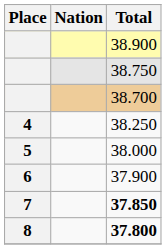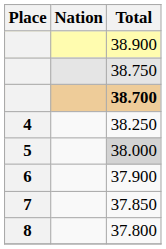38.700 | Total: normal -> bold
38.000 | Total: no background -> lightgrey background
37.850 | Total: bold -> normal
37.800 | Total: bold -> normal
